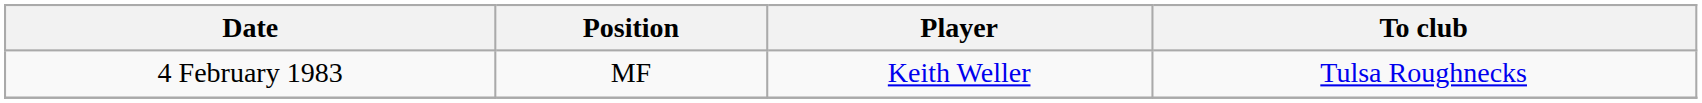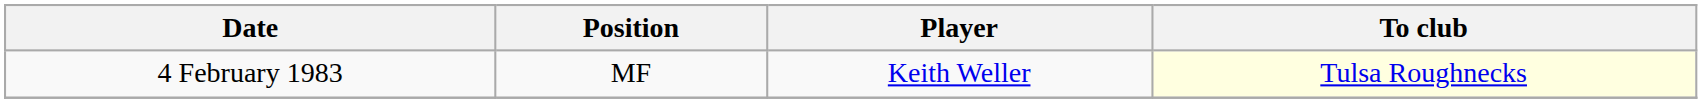4 February 1983 | To club: no background -> lightyellow background
